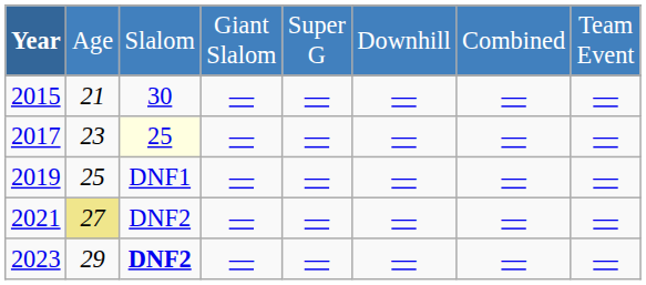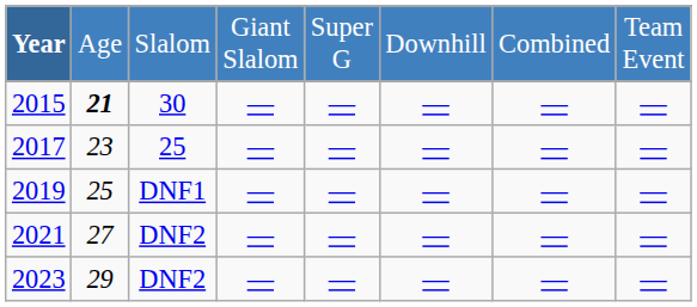2015 | column 2: normal -> bold
2017 | column 3: lightyellow background -> no background
2021 | column 2: khaki background -> no background
2023 | column 3: bold -> normal
